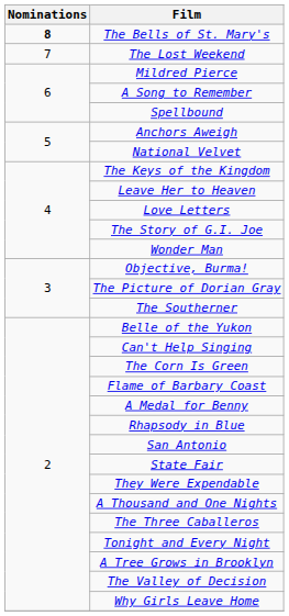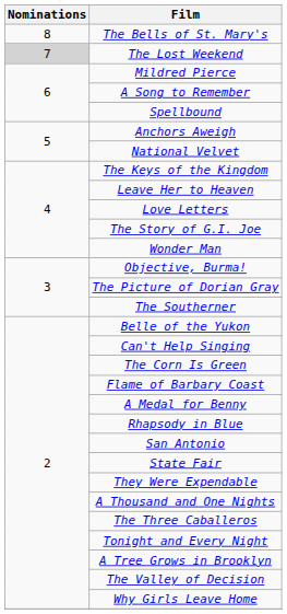The Bells of St. Mary's | Nominations: bold -> normal
The Lost Weekend | Nominations: no background -> lightgrey background
